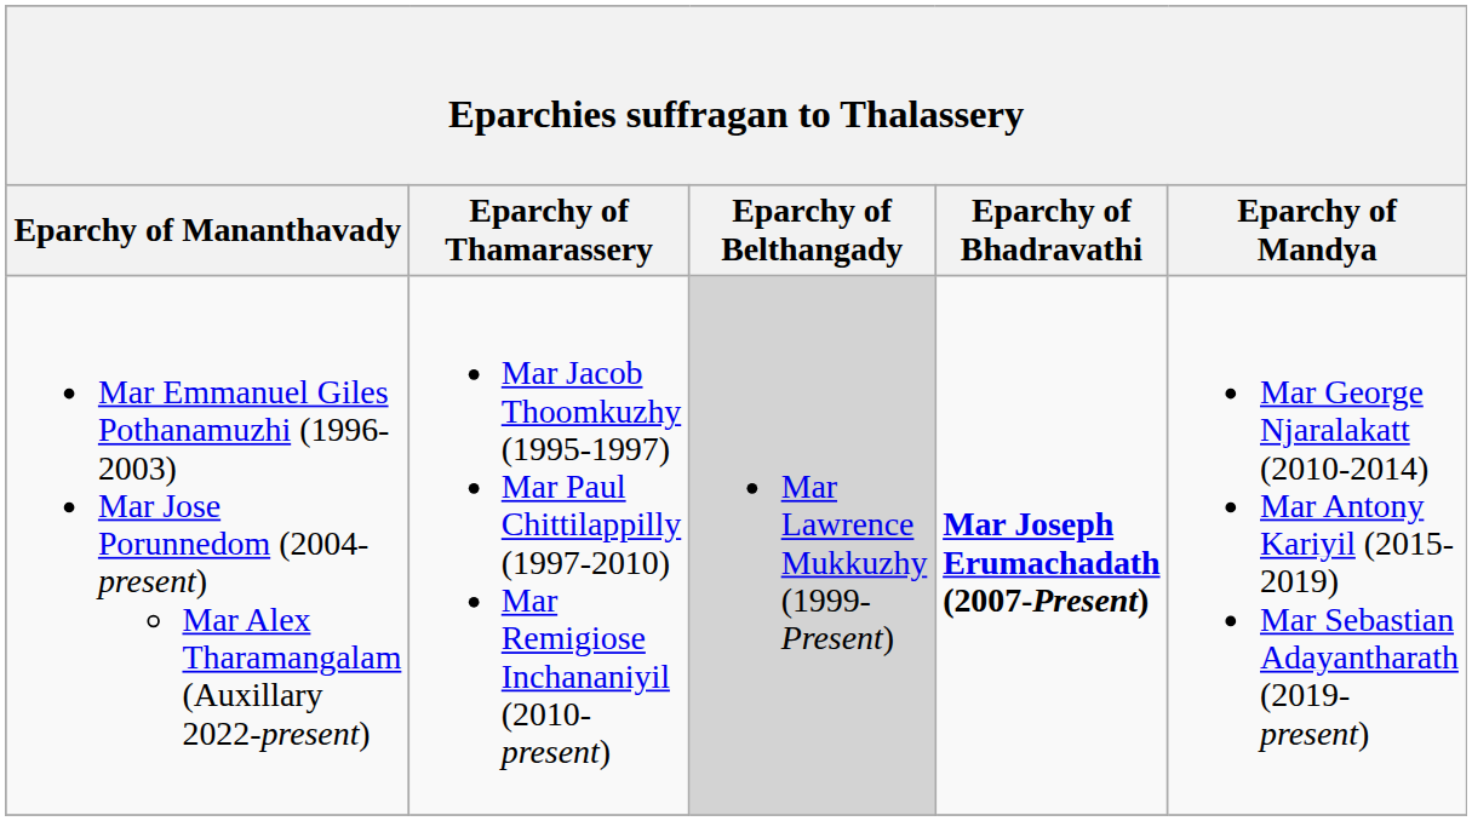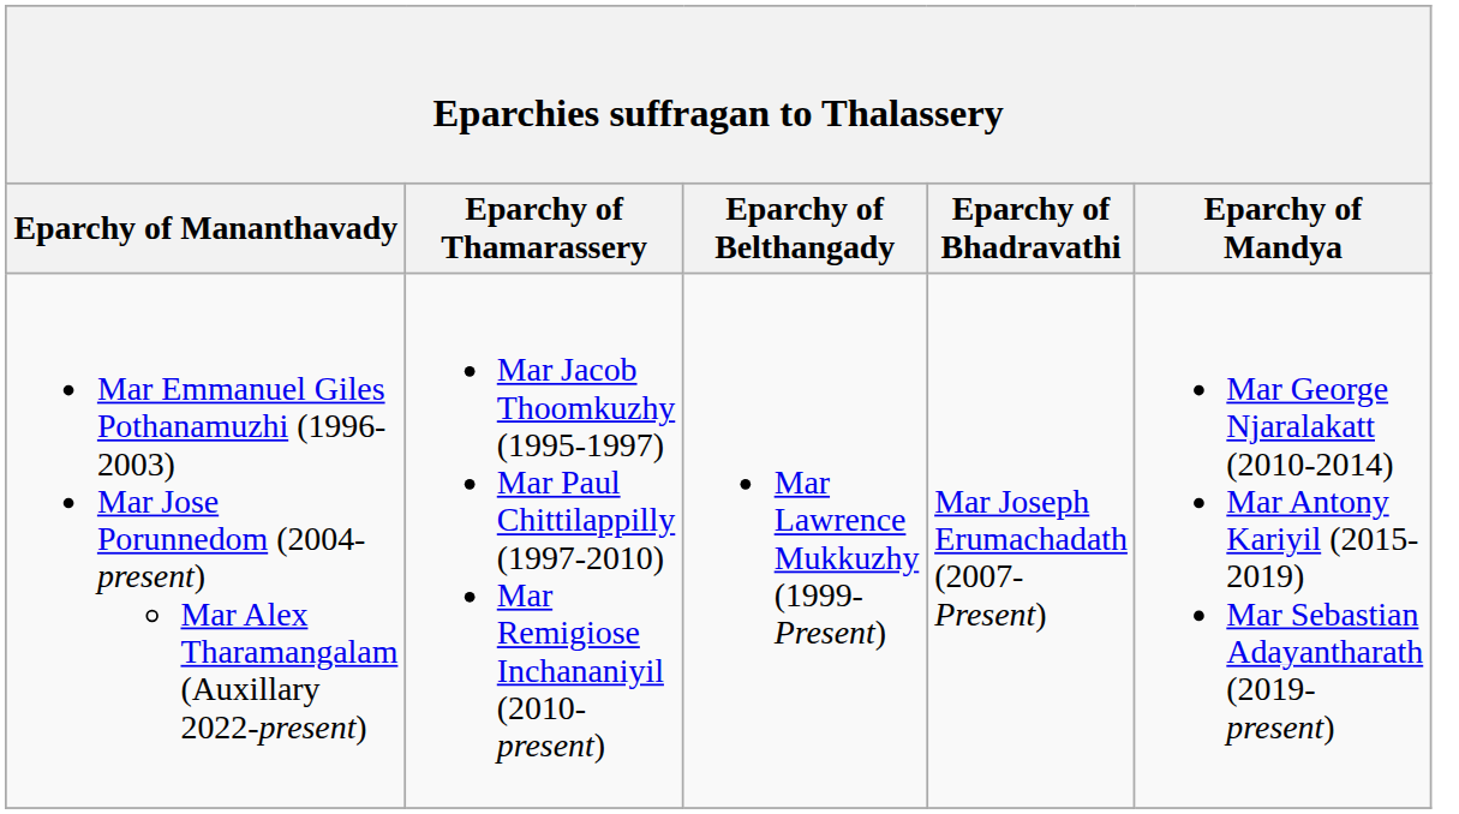row 3 | Eparchy of Belthangady: lightgrey background -> no background
row 3 | Eparchy of Bhadravathi: bold -> normal
